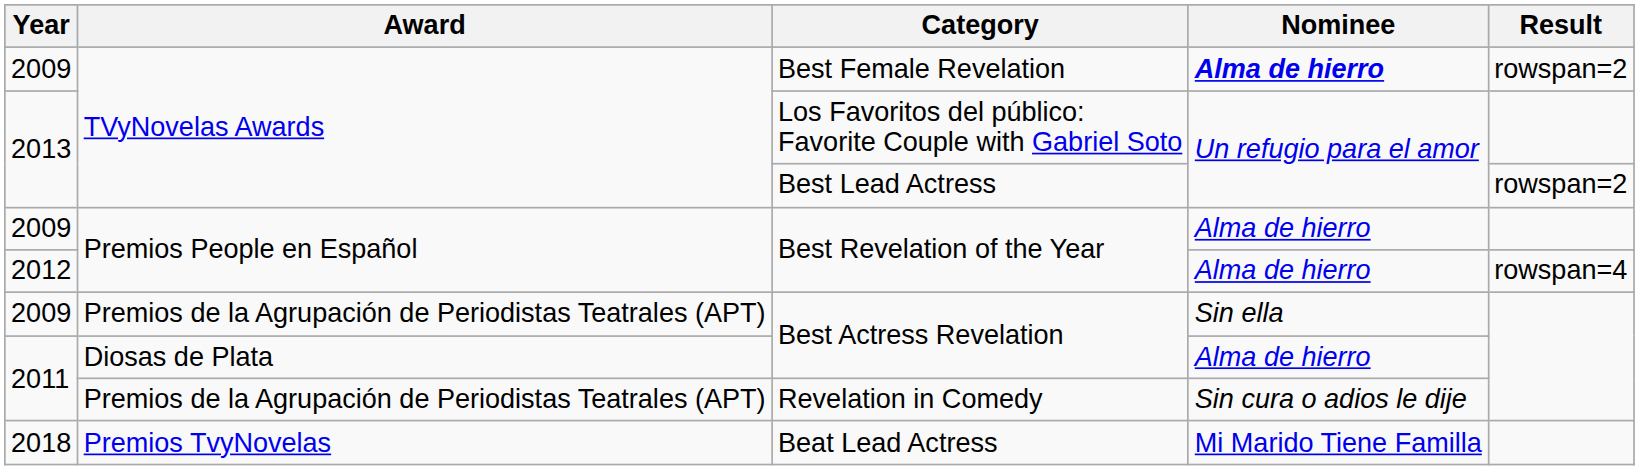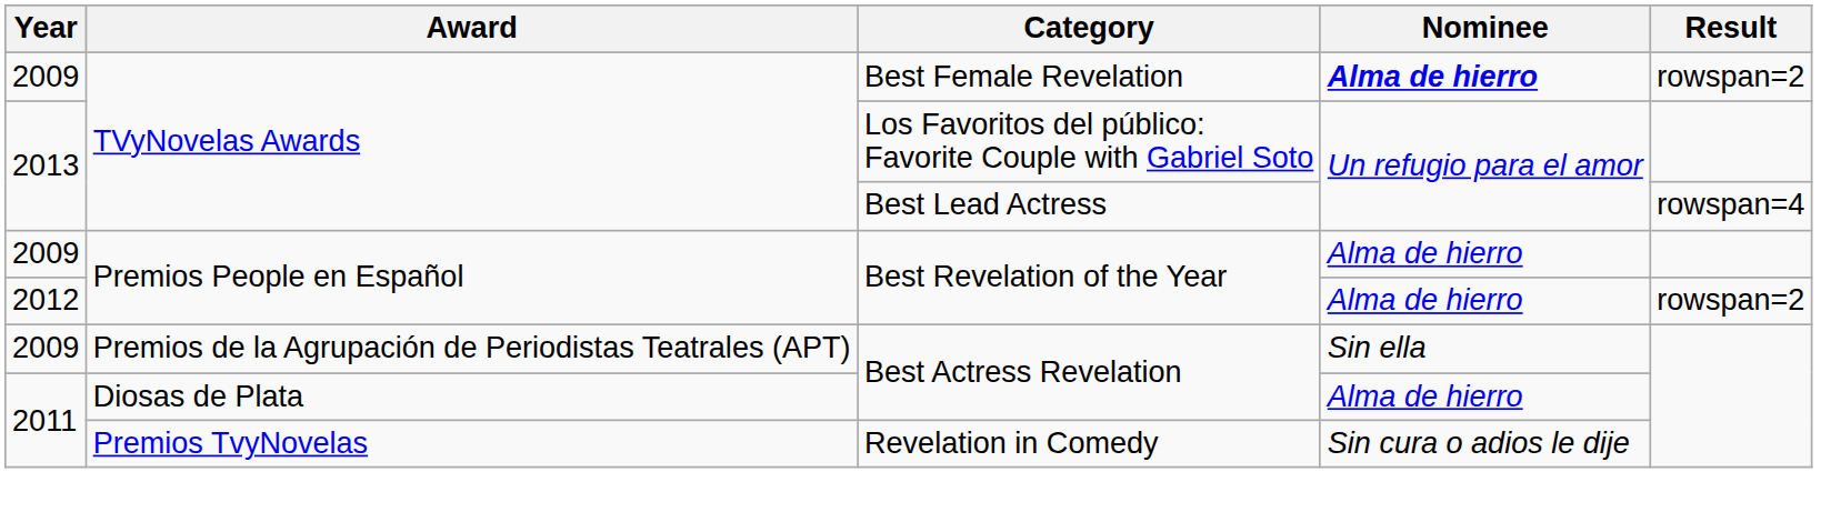Best Lead Actress | Result: rowspan=2 -> rowspan=4
2012 / Best Revelation of the Year | Result: rowspan=4 -> rowspan=2
Revelation in Comedy | Award: Premios de la Agrupación de Periodistas Teatrales (APT) -> Premios TvyNovelas
- row: 2018 | Premios TvyNovelas | Beat Lead Actress | Mi Marido Tiene Familla
